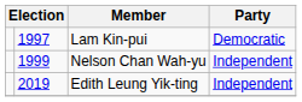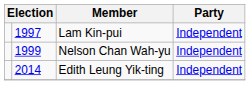Lam Kin-pui | Party: Democratic -> Independent
Edith Leung Yik-ting | column 2: 2019 -> 2014
